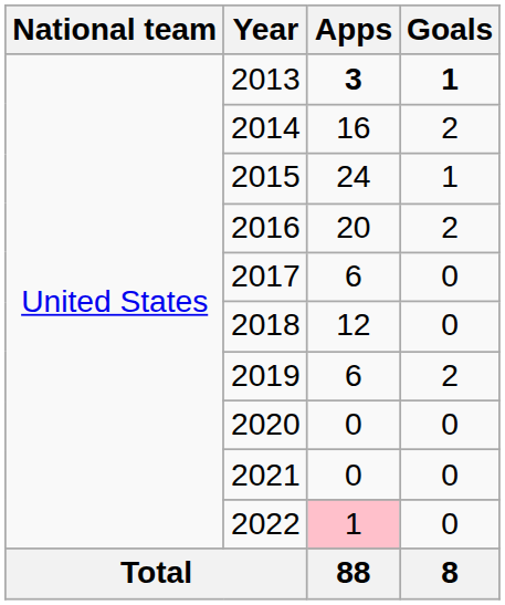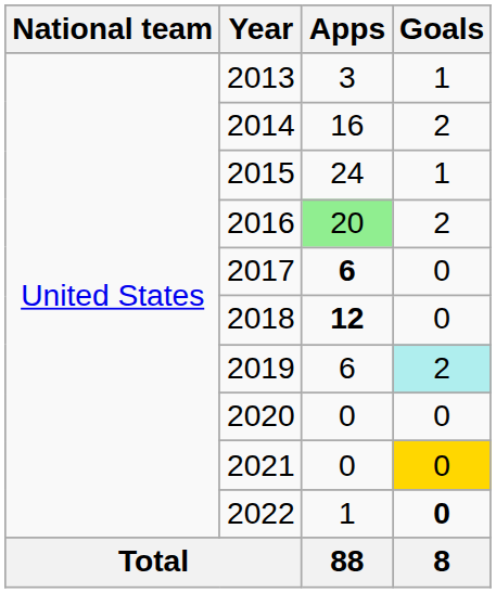2013 | Apps: bold -> normal
2013 | Goals: bold -> normal
2016 | Apps: no background -> lightgreen background
2017 | Apps: normal -> bold
2018 | Apps: normal -> bold
2019 | Goals: no background -> paleturquoise background
2021 | Goals: no background -> gold background
2022 | Apps: pink background -> no background
2022 | Goals: normal -> bold
